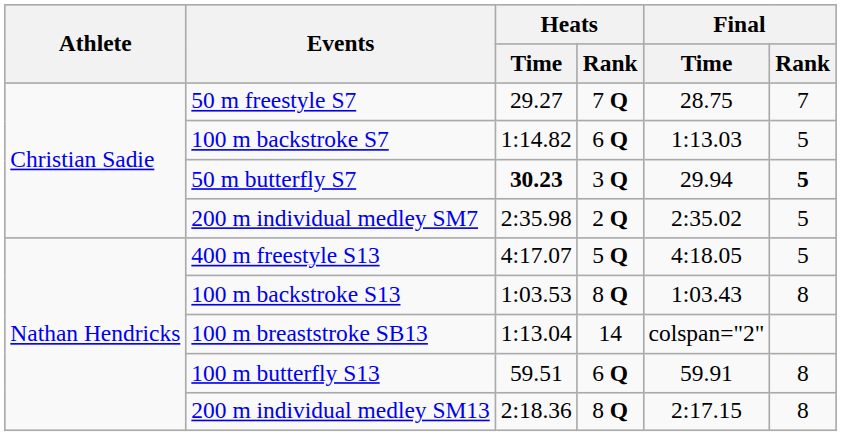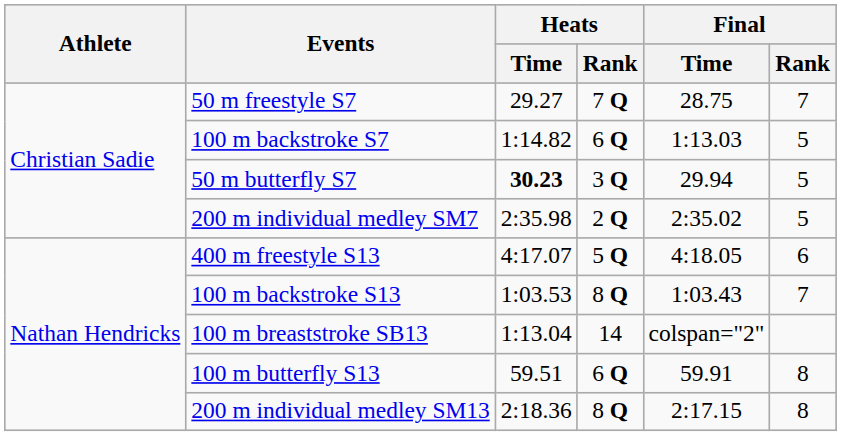50 m butterfly S7 | Final / Rank: bold -> normal
400 m freestyle S13 | Final / Rank: 5 -> 6
100 m backstroke S13 | Final / Rank: 8 -> 7
